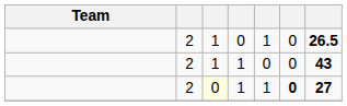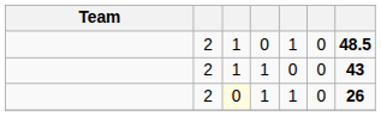row 2 | column 7: 26.5 -> 48.5
row 4 | column 6: bold -> normal
row 4 | column 7: 27 -> 26
